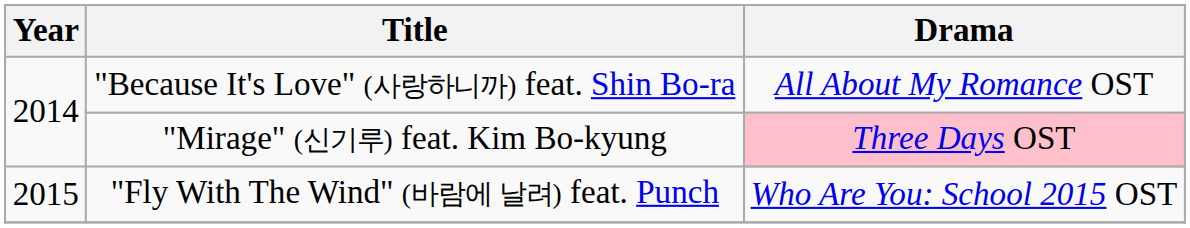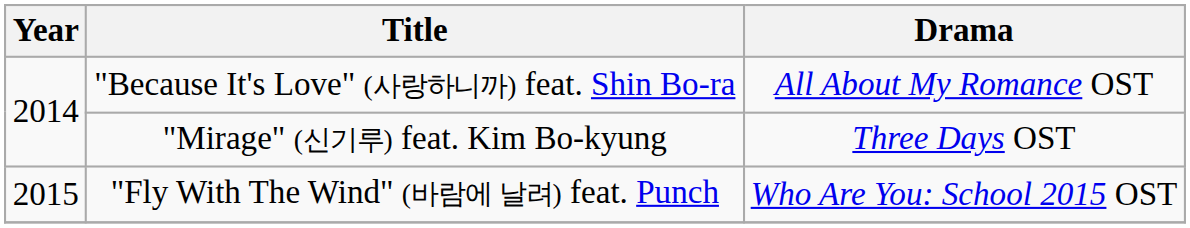"Mirage" (신기루) feat. Kim Bo-kyung | Drama: pink background -> no background
